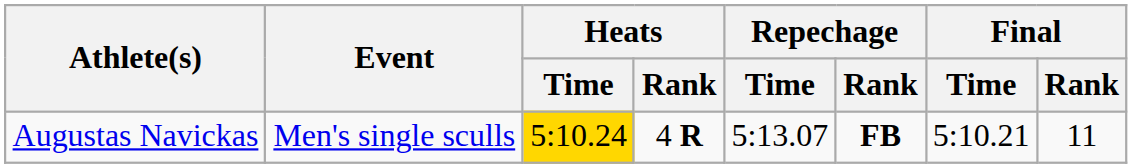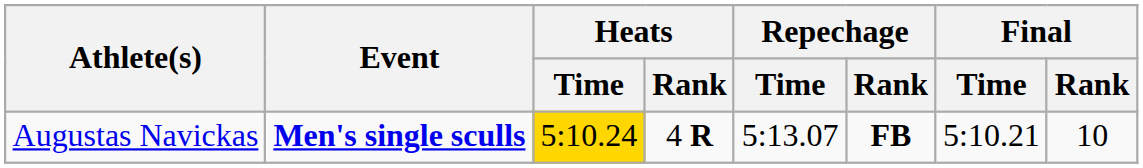Augustas Navickas | Event: normal -> bold
Augustas Navickas | Final / Rank: 11 -> 10
